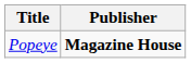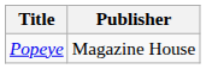Popeye | Publisher: bold -> normal
